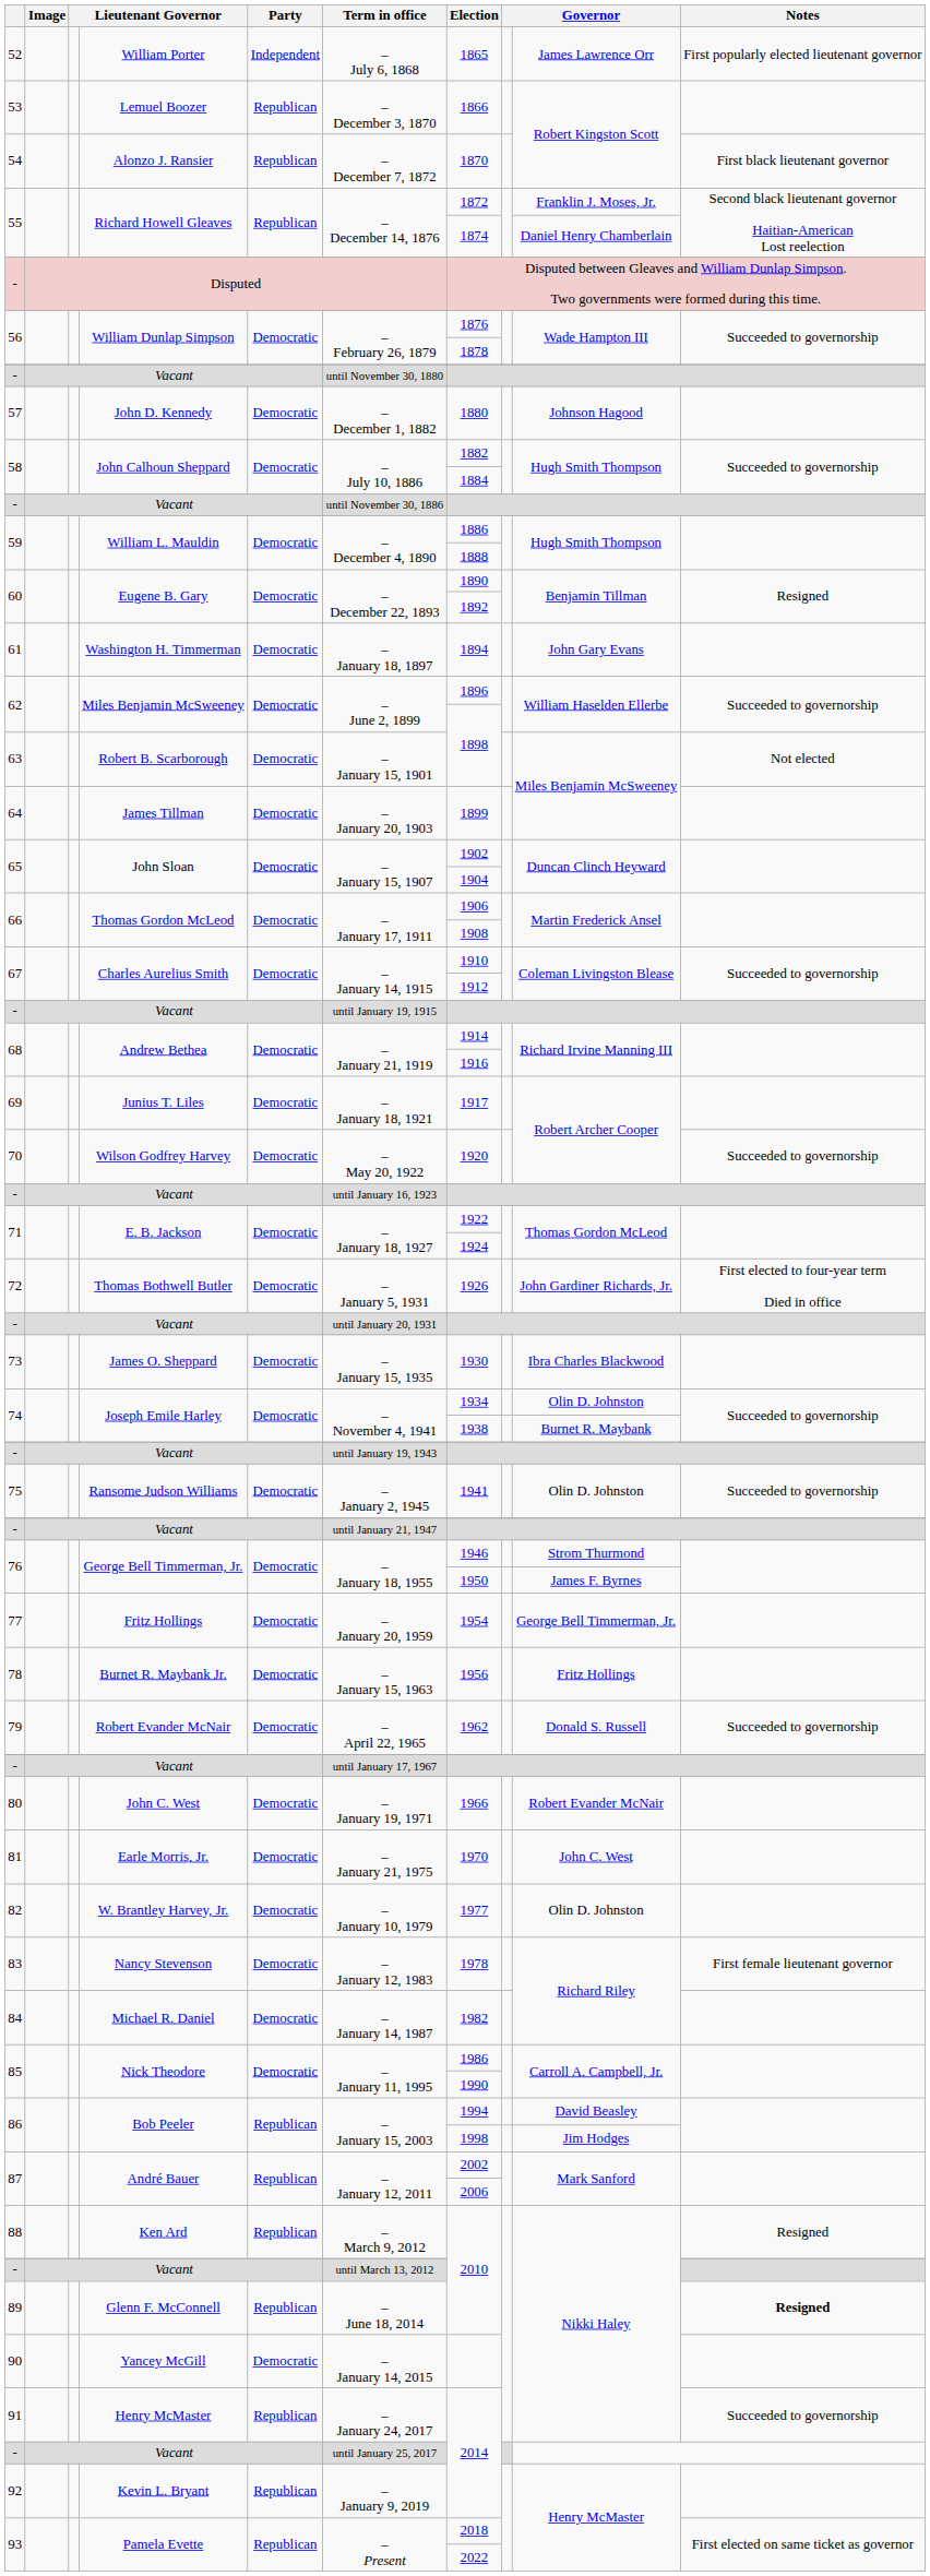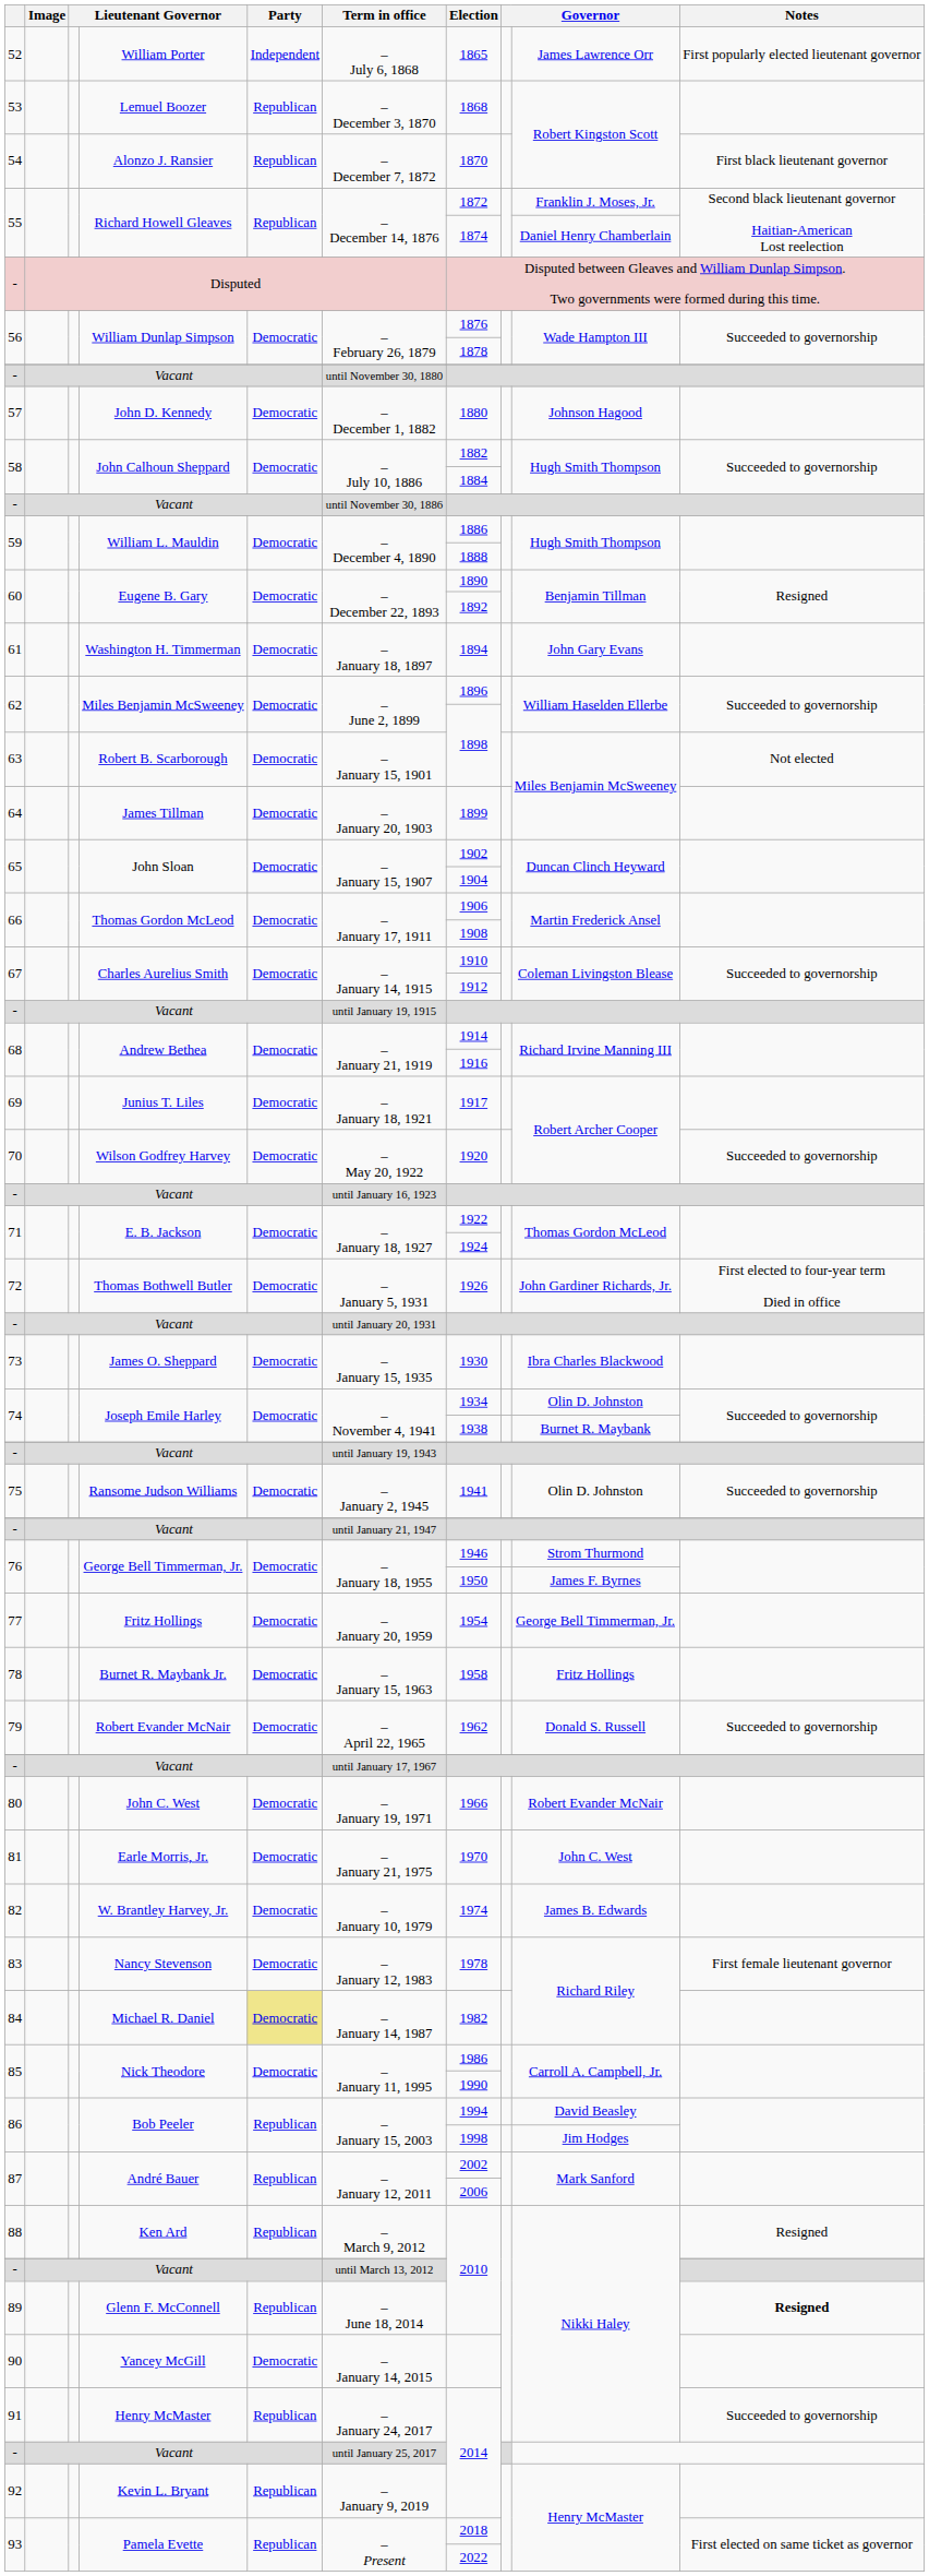Lemuel Boozer | Election: 1866 -> 1868
Burnet R. Maybank Jr. | Election: 1956 -> 1958
W. Brantley Harvey, Jr. | Election: 1977 -> 1974
W. Brantley Harvey, Jr. | column 9: Olin D. Johnston -> James B. Edwards
Michael R. Daniel | Party: no background -> khaki background
